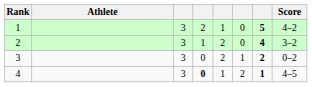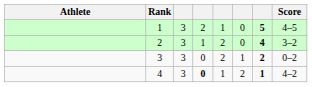columns swapped: Rank <-> Athlete
row 2 | Score: 4–2 -> 4–5
row 5 | Score: 4–5 -> 4–2
